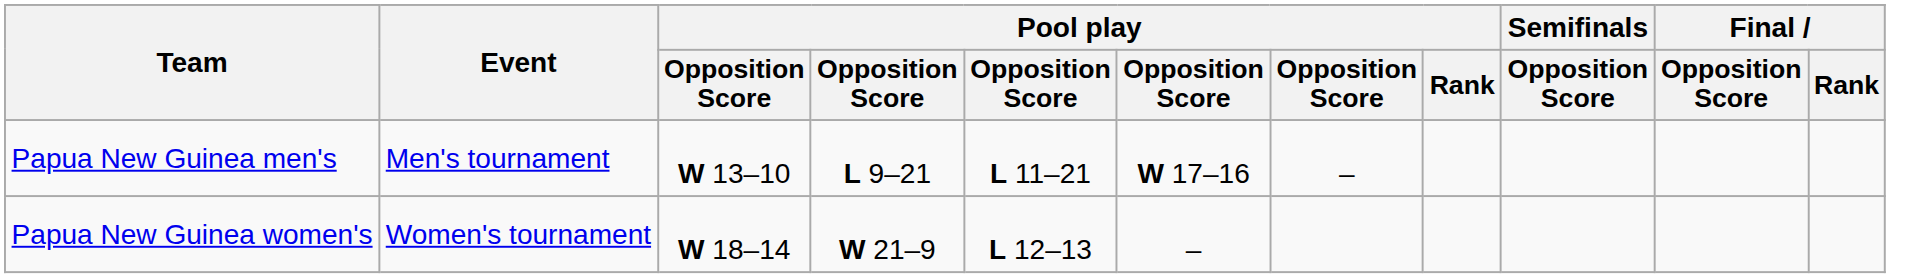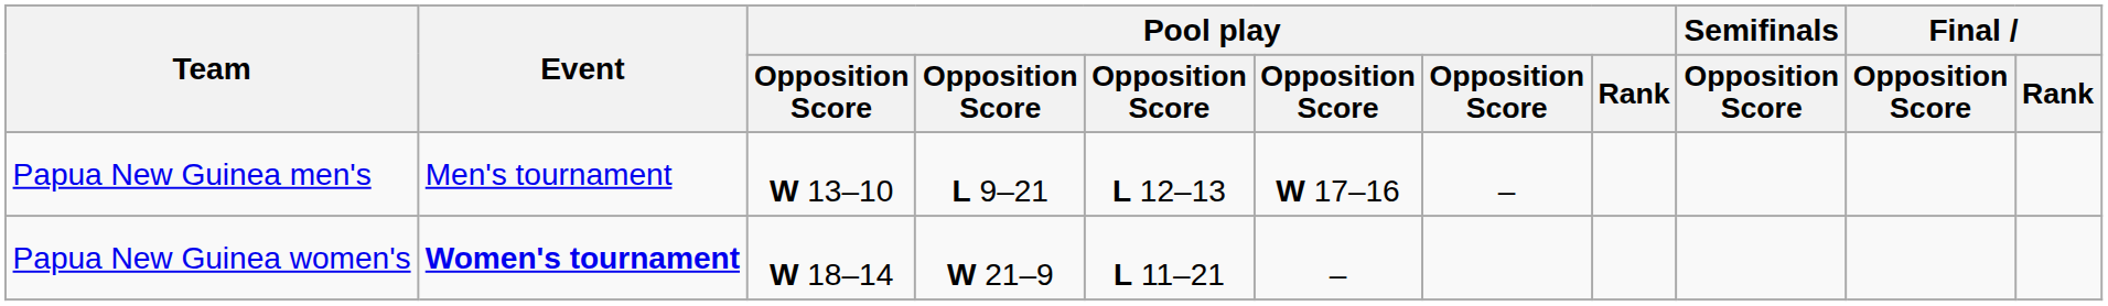Papua New Guinea men's | column 5: L 11–21 -> L 12–13
Papua New Guinea women's | Event: normal -> bold
Papua New Guinea women's | column 5: L 12–13 -> L 11–21
